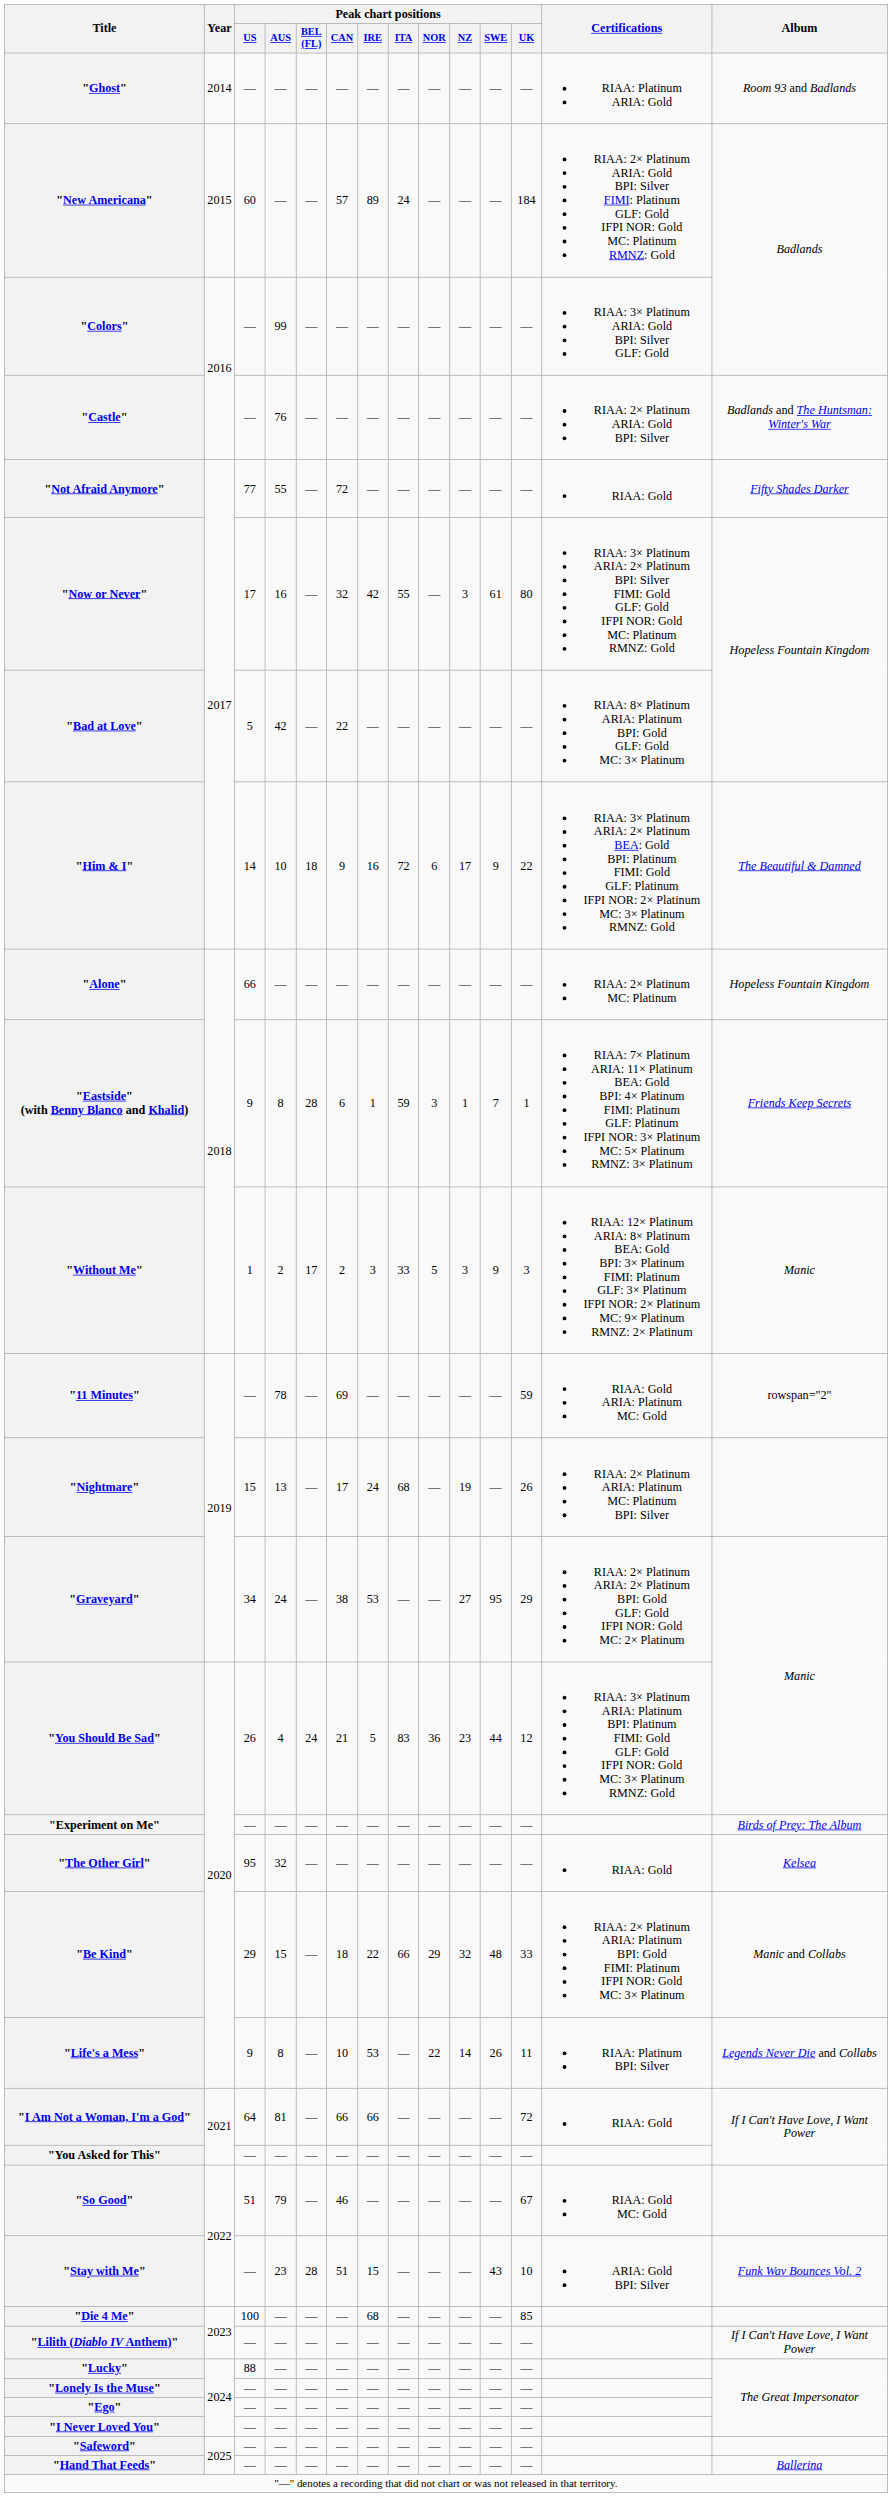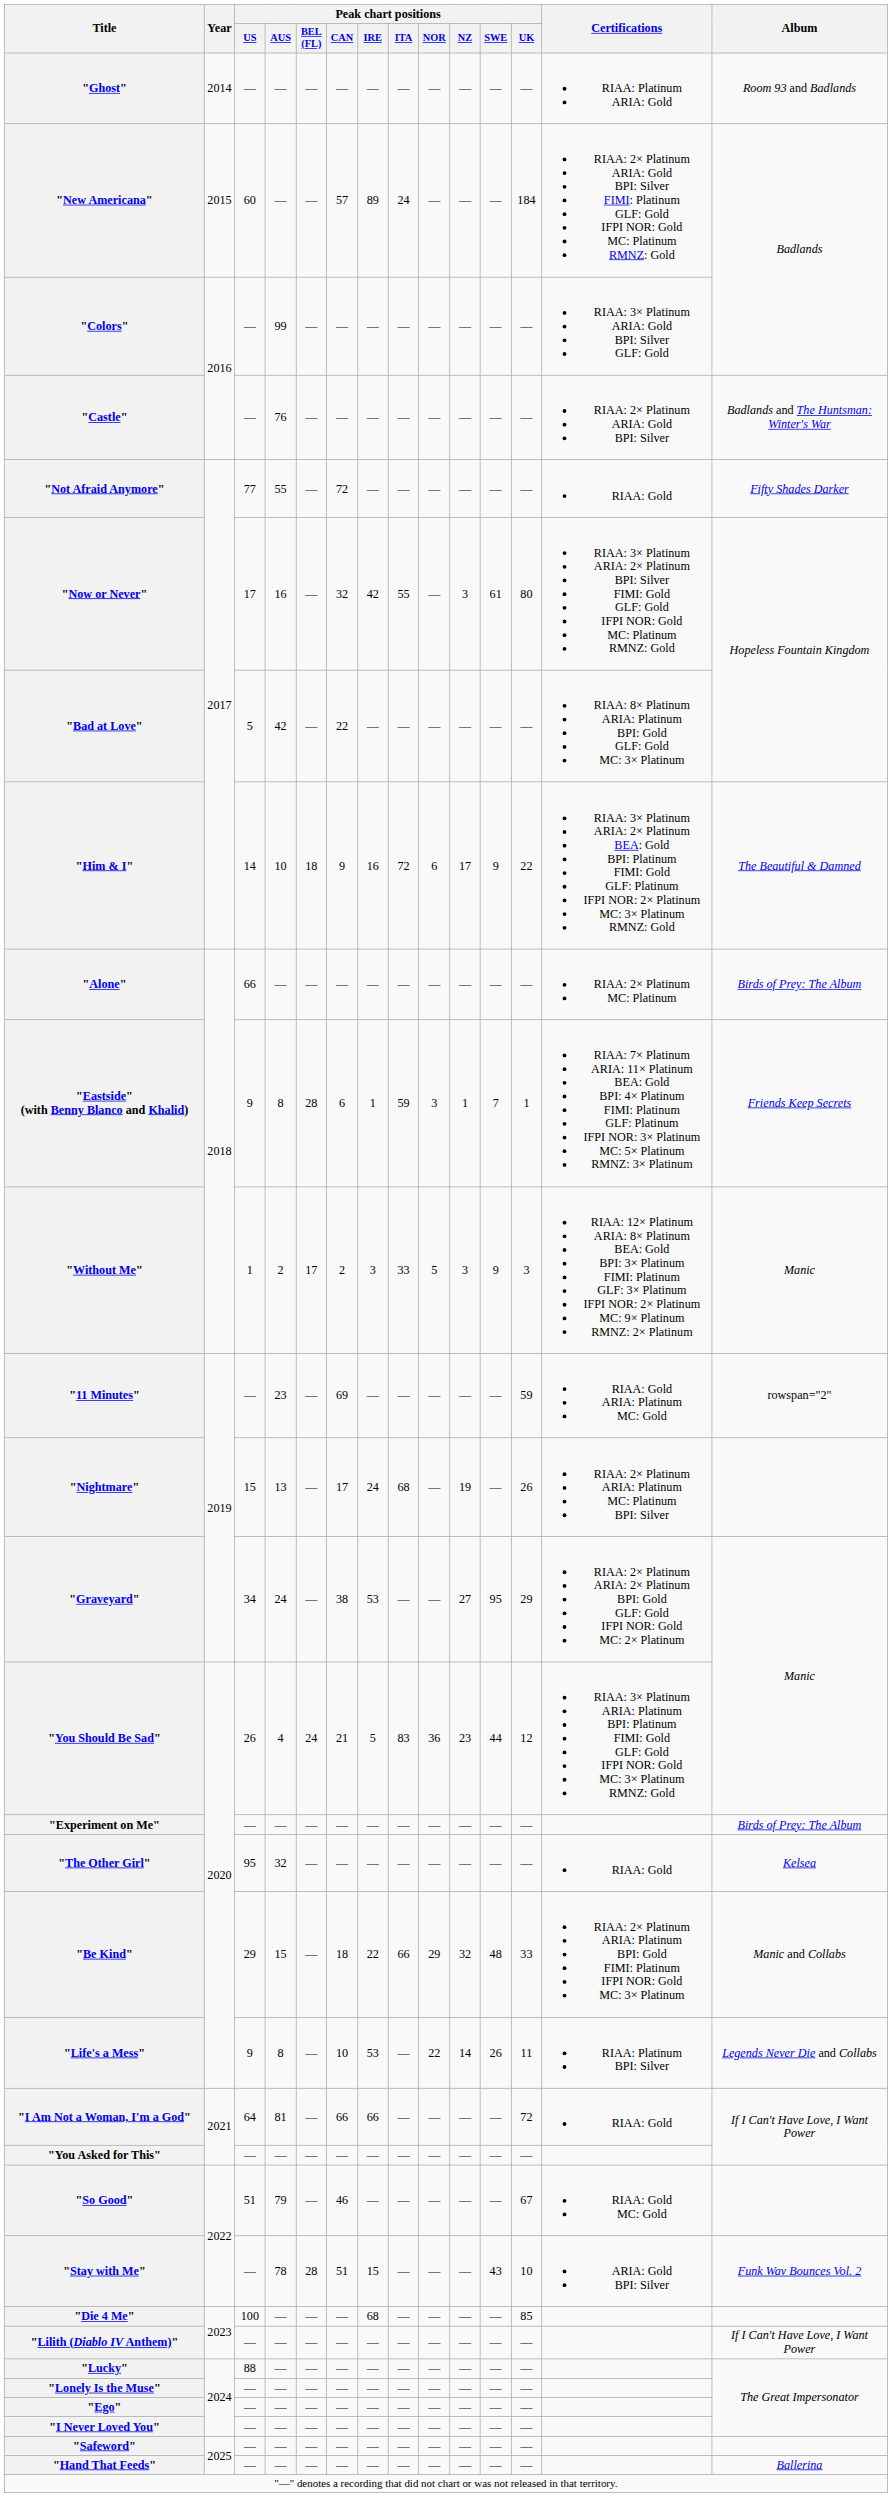"Alone" | Album: Hopeless Fountain Kingdom -> Birds of Prey: The Album
"11 Minutes" | Peak chart positions / AUS: 78 -> 23
"Stay with Me" | Peak chart positions / AUS: 23 -> 78
